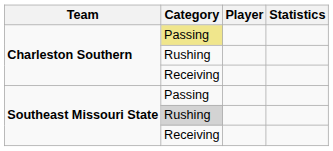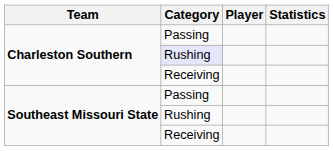Charleston Southern / Passing | Category: khaki background -> no background
Charleston Southern / Rushing | Category: no background -> lavender background
Southeast Missouri State / Rushing | Category: lightgrey background -> no background
